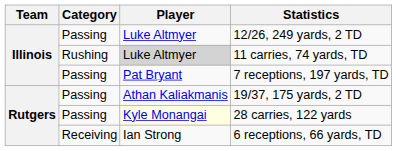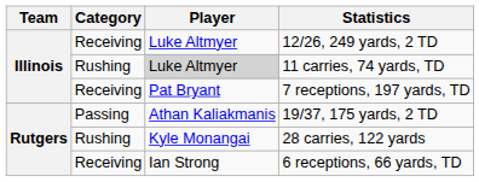12/26, 249 yards, 2 TD | Category: Passing -> Receiving
7 receptions, 197 yards, TD | Category: Passing -> Receiving
28 carries, 122 yards | Category: Passing -> Rushing
28 carries, 122 yards | Player: lightyellow background -> no background
